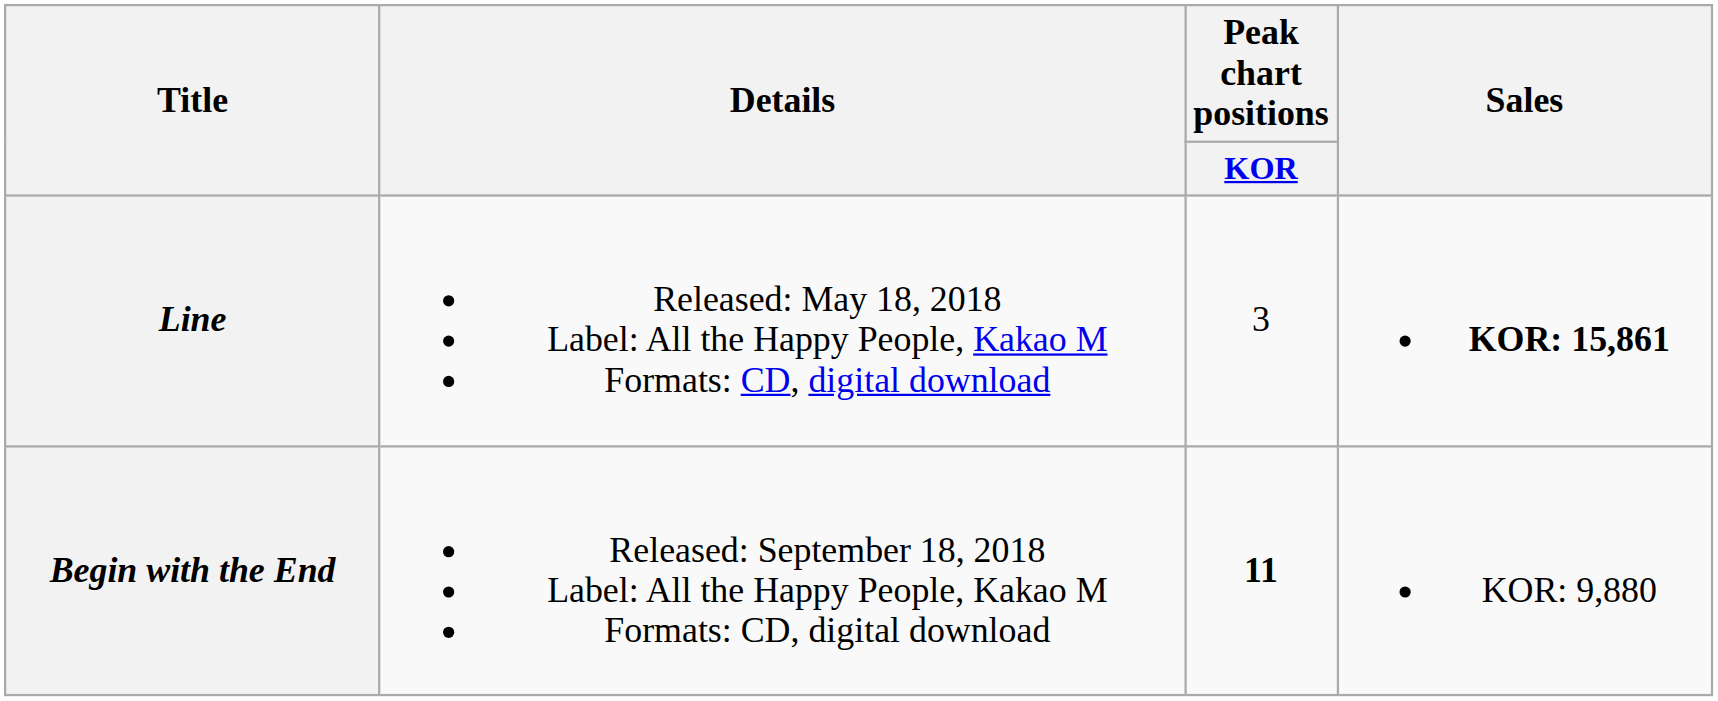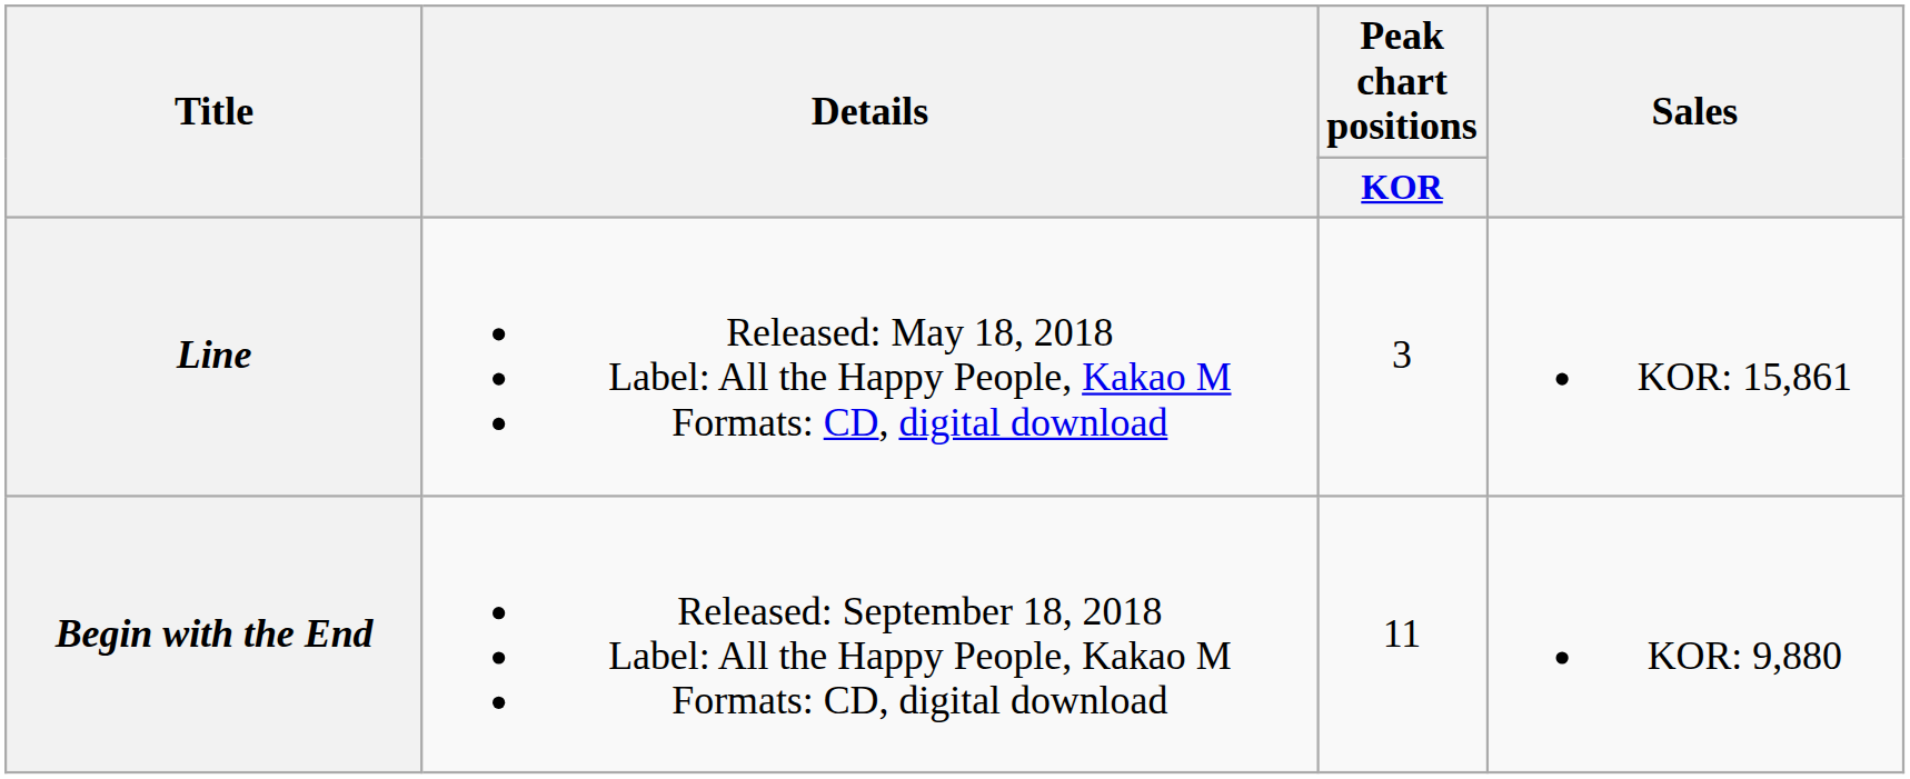row 3 | Sales: bold -> normal
row 4 | Peak chart positions / KOR: bold -> normal
